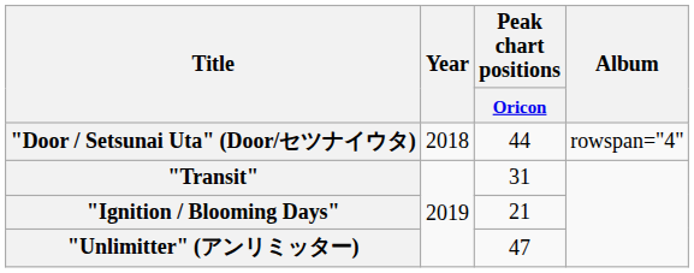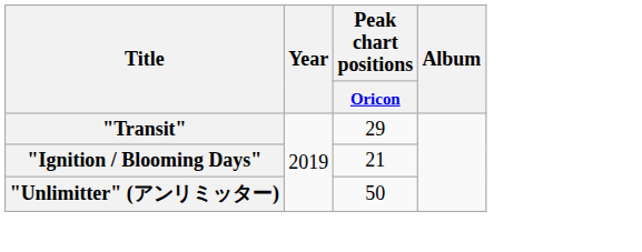- row: "Door / Setsunai Uta" (Door/セツナイウタ) | 2018 | 44 | rowspan="4"
"Transit" | Peak chart positions / Oricon: 31 -> 29
"Unlimitter" (アンリミッター) | Peak chart positions / Oricon: 47 -> 50
